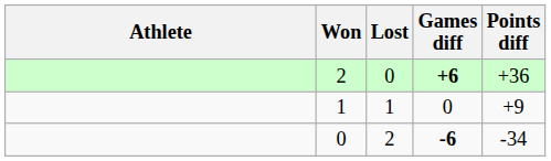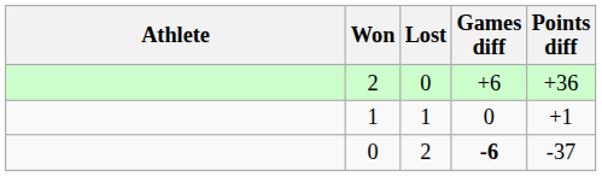row 2 | Games diff: bold -> normal
row 3 | Points diff: +9 -> +1
row 4 | Points diff: -34 -> -37
